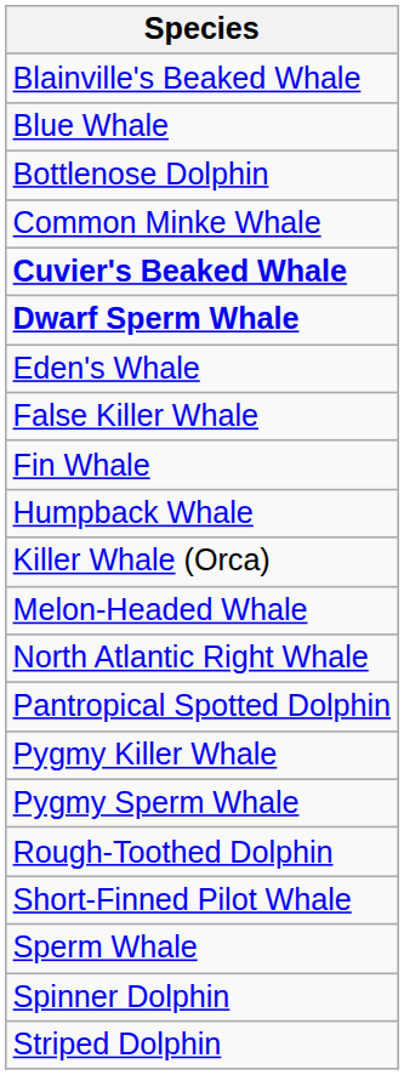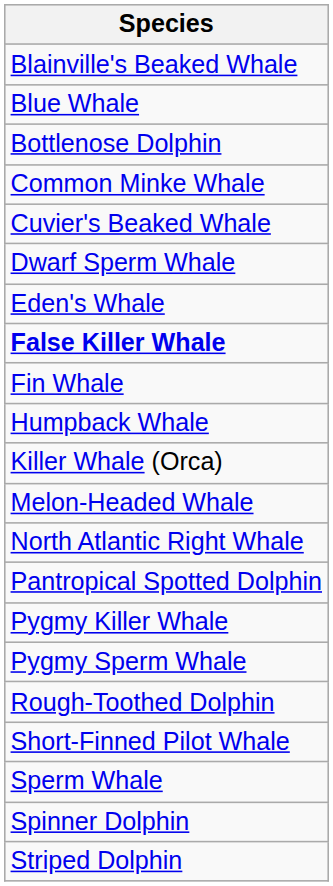row 6 | column 1: bold -> normal
row 7 | column 1: bold -> normal
row 9 | column 1: normal -> bold
